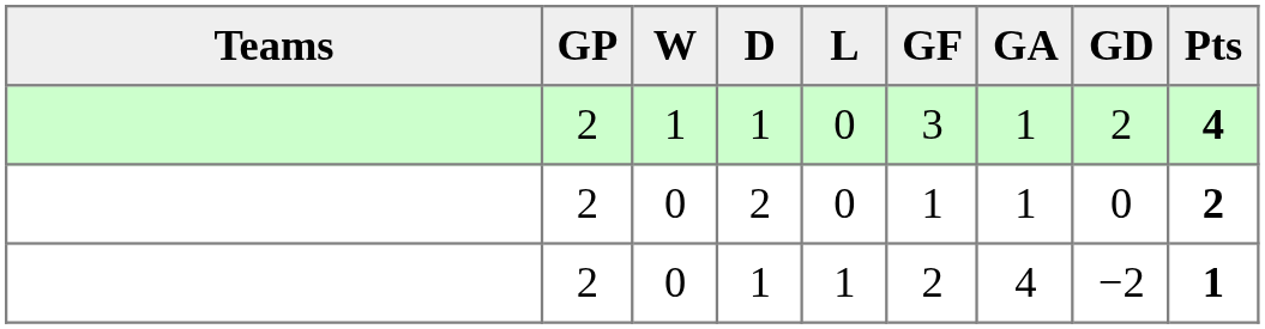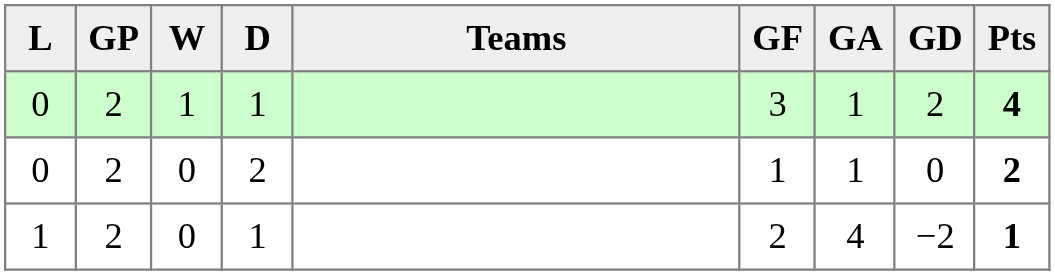columns swapped: Teams <-> L
